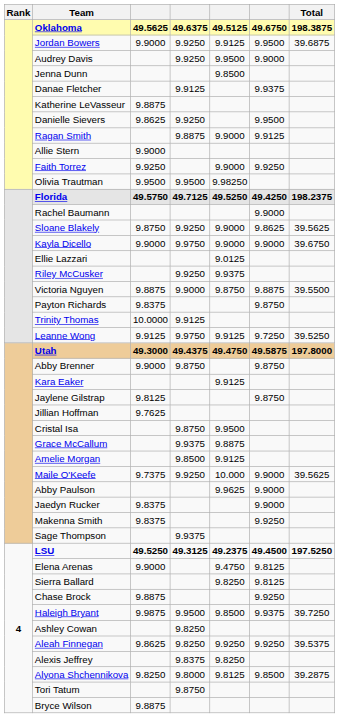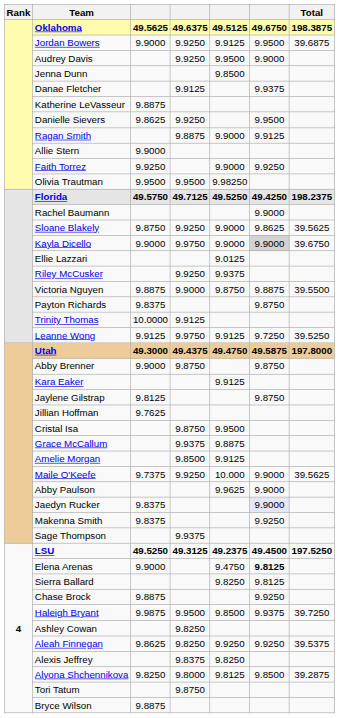Kayla Dicello | column 6: no background -> lightgrey background
Jaedyn Rucker | column 6: no background -> lavender background
Elena Arenas | column 6: normal -> bold
